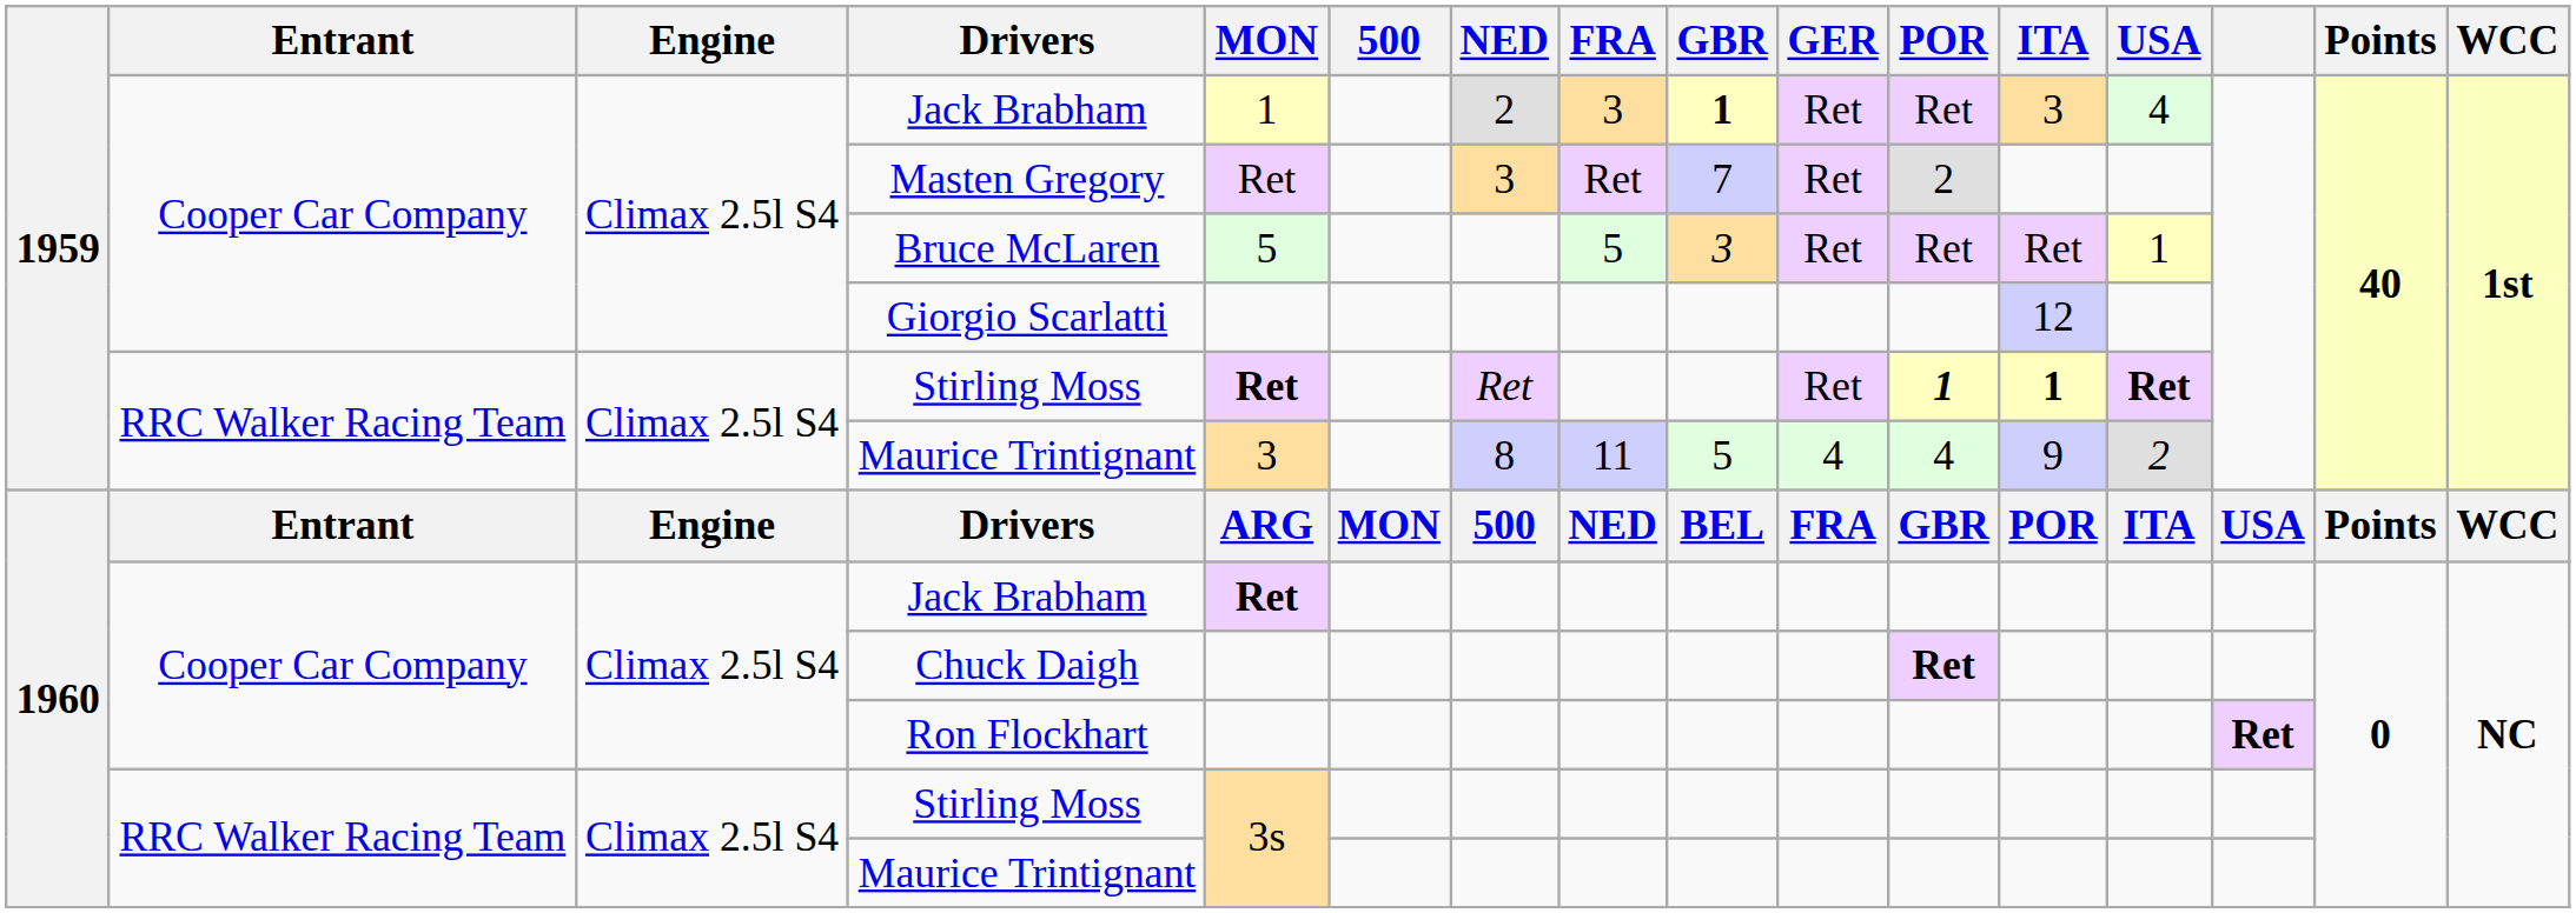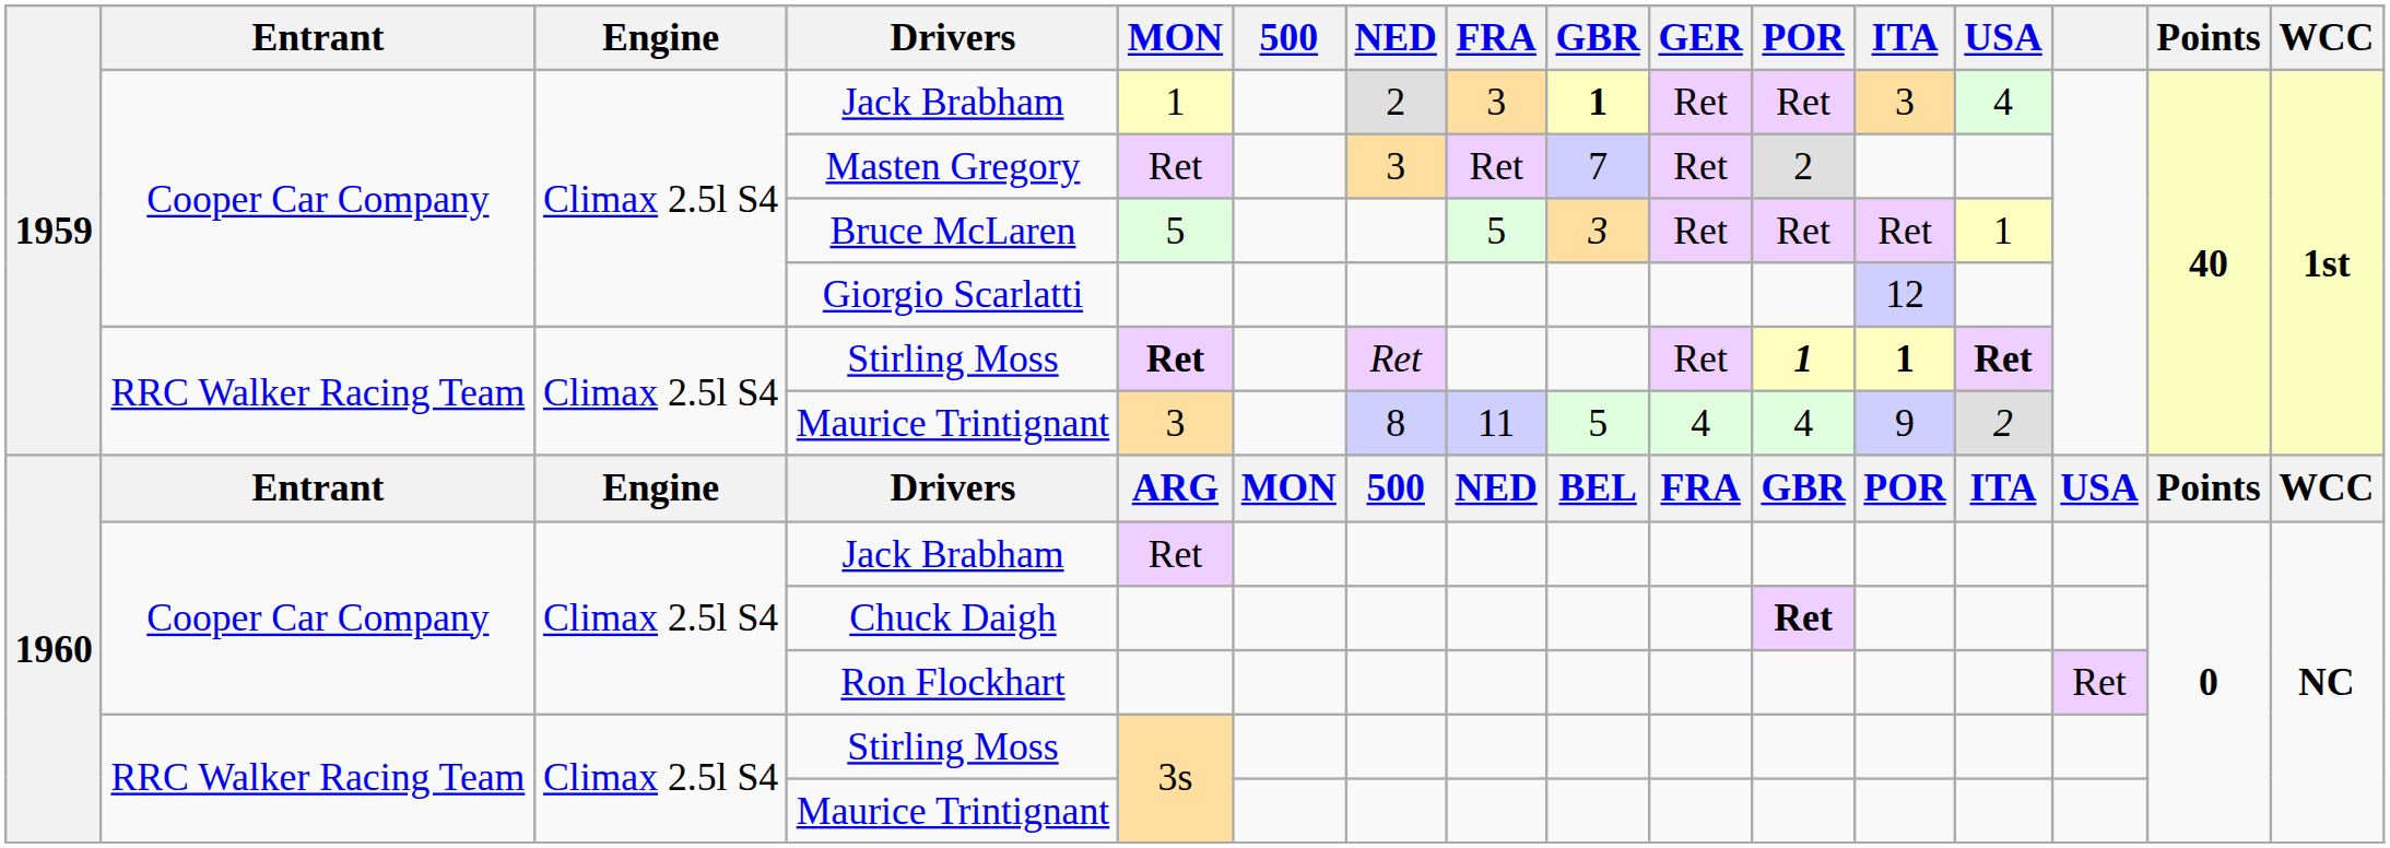1960 / Jack Brabham | MON: bold -> normal
Ron Flockhart | column 14: bold -> normal
